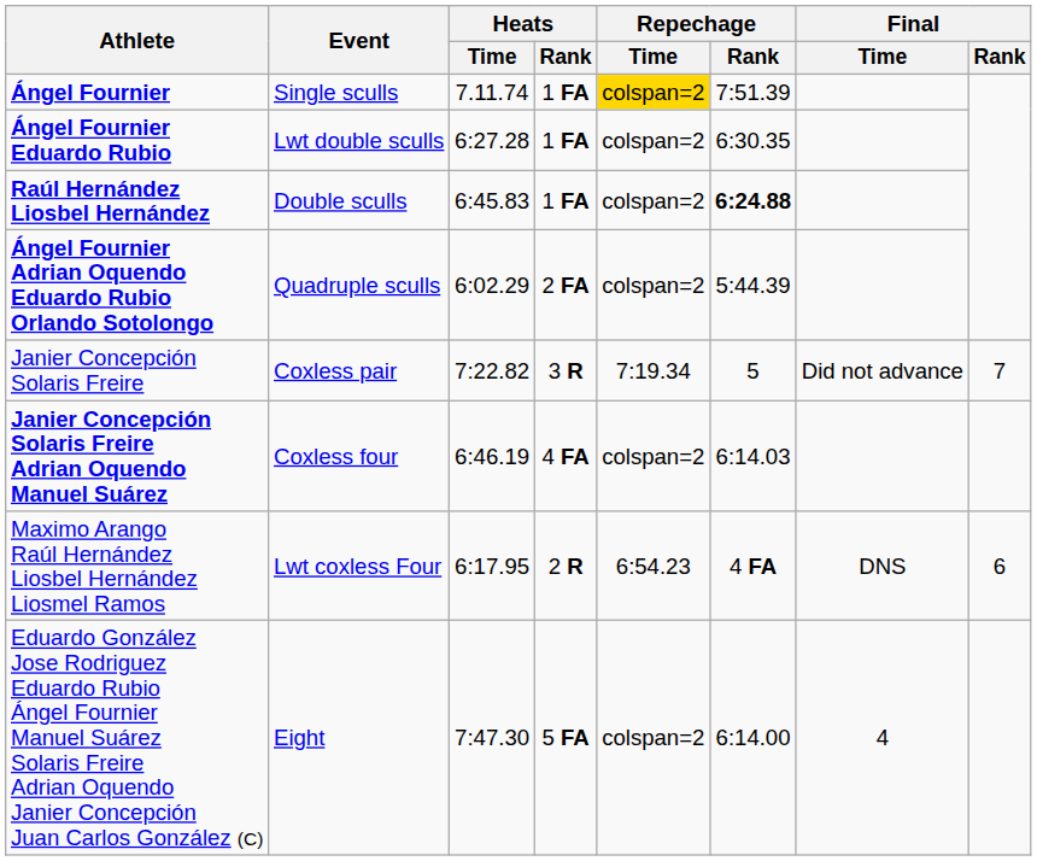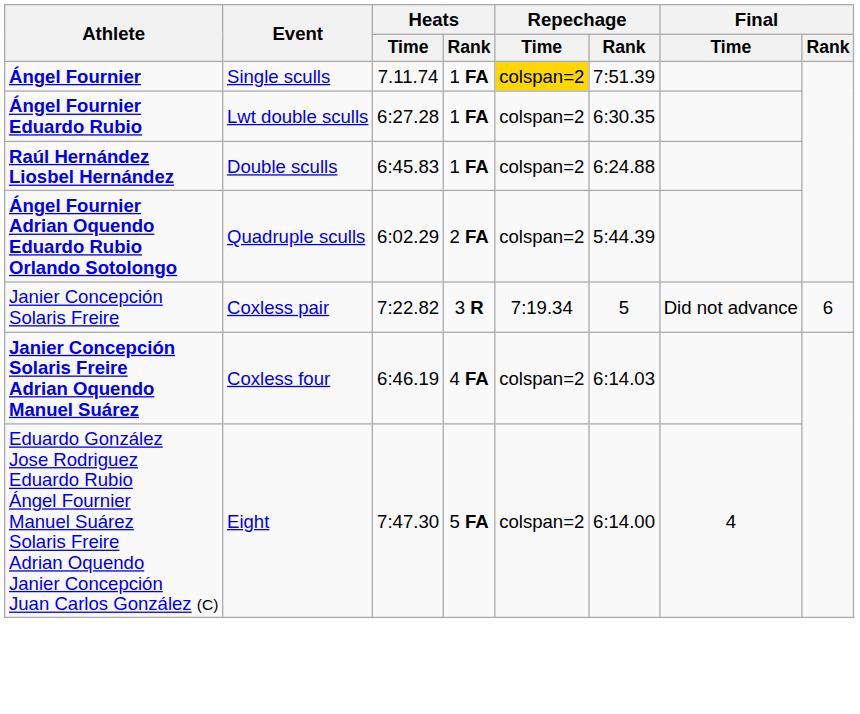Raúl Hernández Liosbel Hernández | Repechage / Rank: bold -> normal
Janier Concepción Solaris Freire | Final / Rank: 7 -> 6
- row: Maximo Arango Raúl Hernández Liosbel Hernández Liosmel Ramos | Lwt coxless Four | 6:17.95 | 2 R | 6:54.23 | 4 FA | DNS | 6
